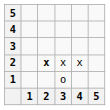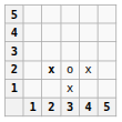row 4 | column 4: x -> o
row 5 | column 4: o -> x
